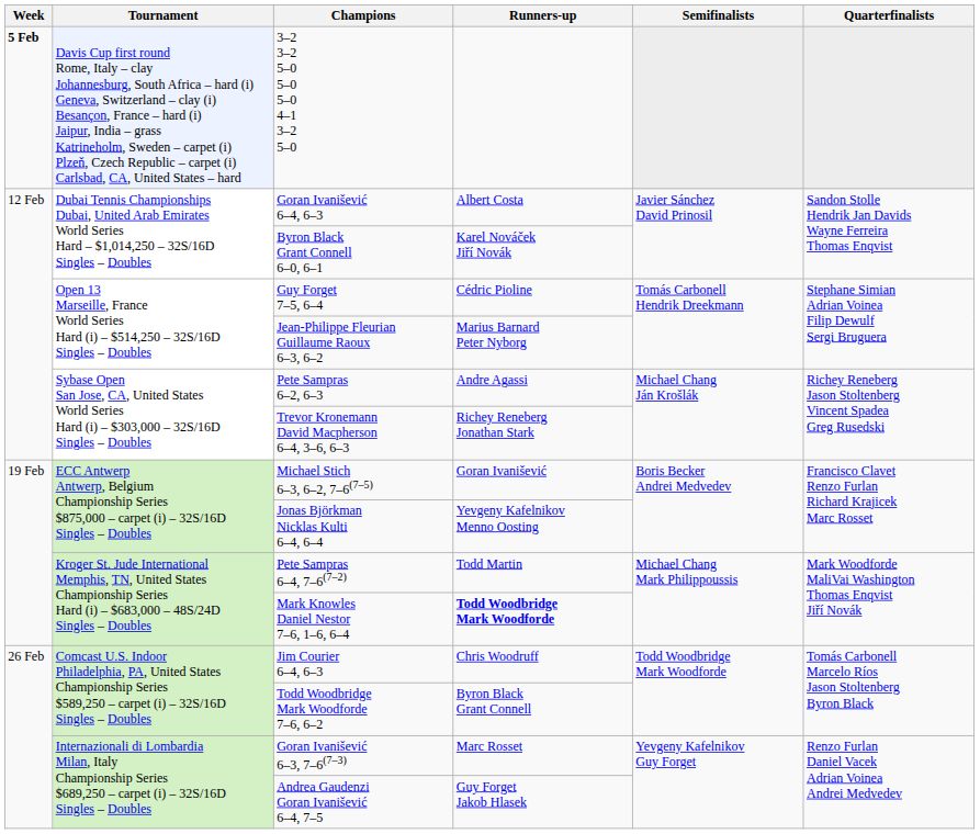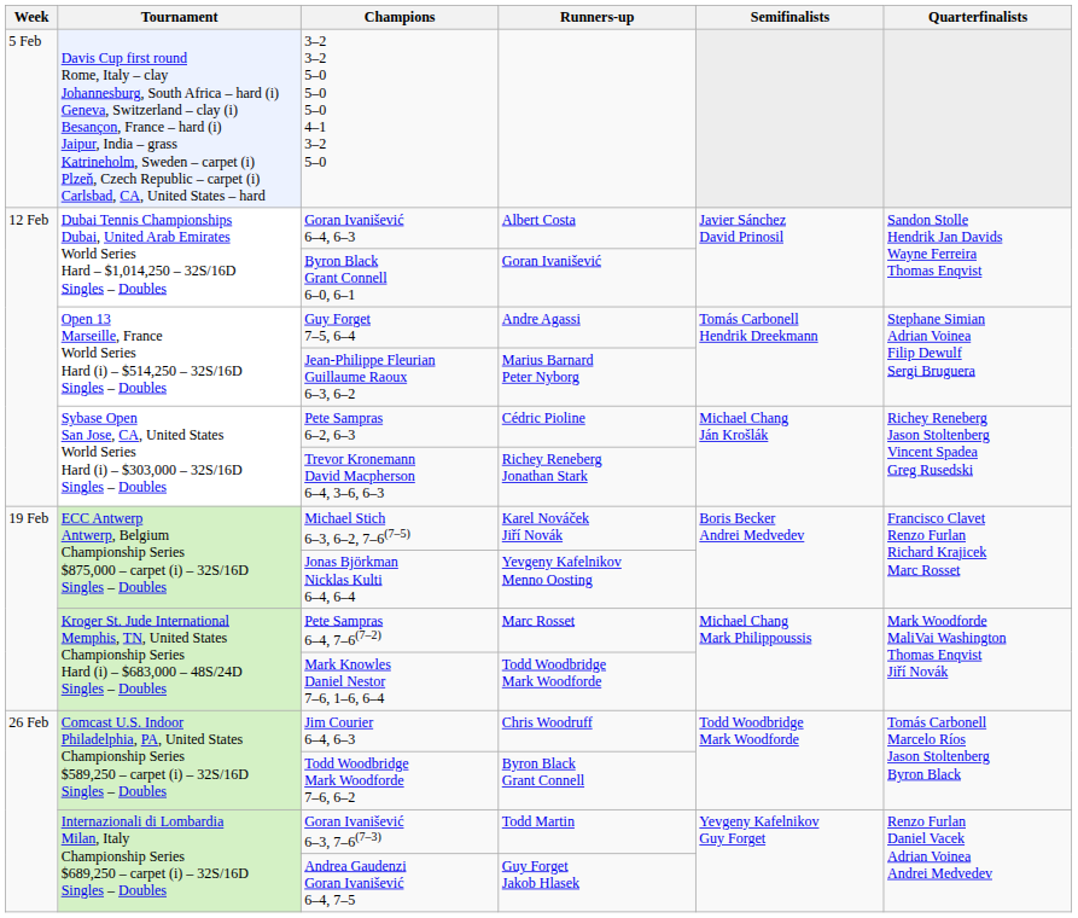3–2 3–2 5–0 5–0 5–0 4–1 3–2 5–0 | Week: bold -> normal
Byron Black Grant Connell 6–0, 6–1 | Runners-up: Karel Nováček Jiří Novák -> Goran Ivanišević
Guy Forget 7–5, 6–4 | Runners-up: Cédric Pioline -> Andre Agassi
Pete Sampras 6–2, 6–3 | Runners-up: Andre Agassi -> Cédric Pioline
Michael Stich 6–3, 6–2, 7–6(7–5) | Runners-up: Goran Ivanišević -> Karel Nováček Jiří Novák
Pete Sampras 6–4, 7–6(7–2) | Runners-up: Todd Martin -> Marc Rosset
Mark Knowles Daniel Nestor 7–6, 1–6, 6–4 | Runners-up: bold -> normal
Goran Ivanišević 6–3, 7–6(7–3) | Runners-up: Marc Rosset -> Todd Martin
